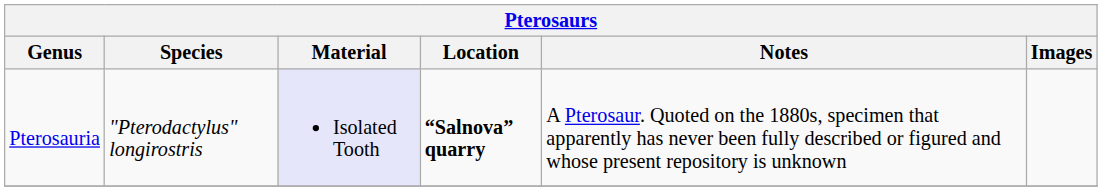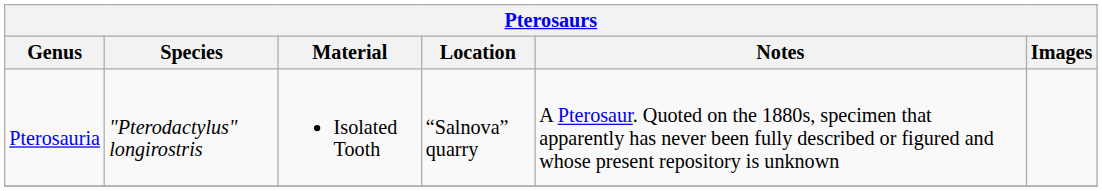Pterosauria | Material: lavender background -> no background
Pterosauria | Location: bold -> normal
